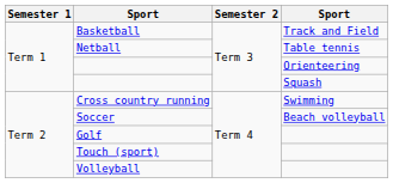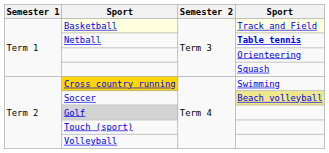Basketball | column 2: no background -> lightyellow background
Basketball | column 4: no background -> lightyellow background
Netball | column 4: normal -> bold
Cross country running | column 2: no background -> gold background
Soccer | column 4: no background -> khaki background
Golf | column 2: no background -> lightgrey background
